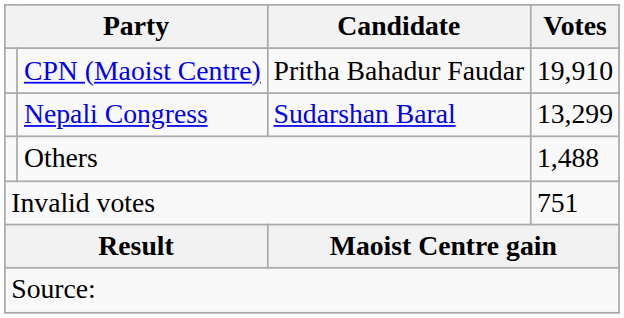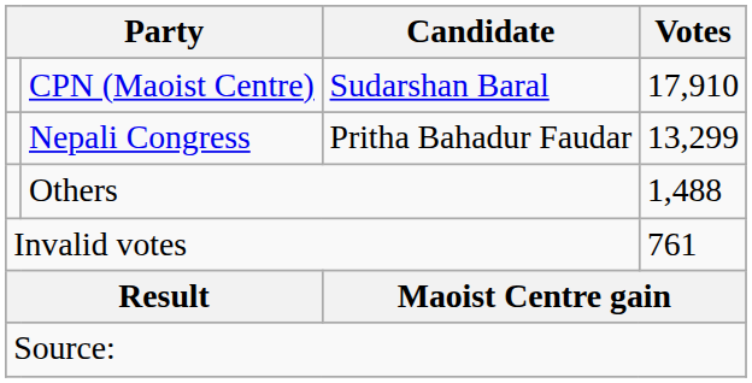CPN (Maoist Centre) | Candidate: Pritha Bahadur Faudar -> Sudarshan Baral
CPN (Maoist Centre) | Votes: 19,910 -> 17,910
Nepali Congress | Candidate: Sudarshan Baral -> Pritha Bahadur Faudar
Invalid votes | Votes: 751 -> 761
